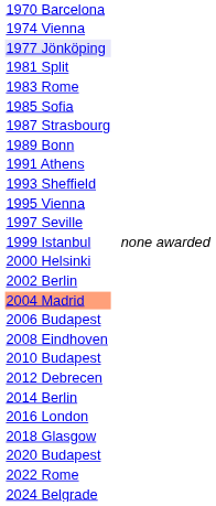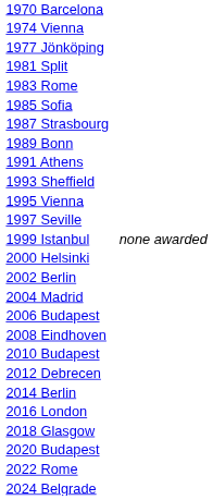1977 Jönköping | column 1: lavender background -> no background
2004 Madrid | column 1: lightsalmon background -> no background
